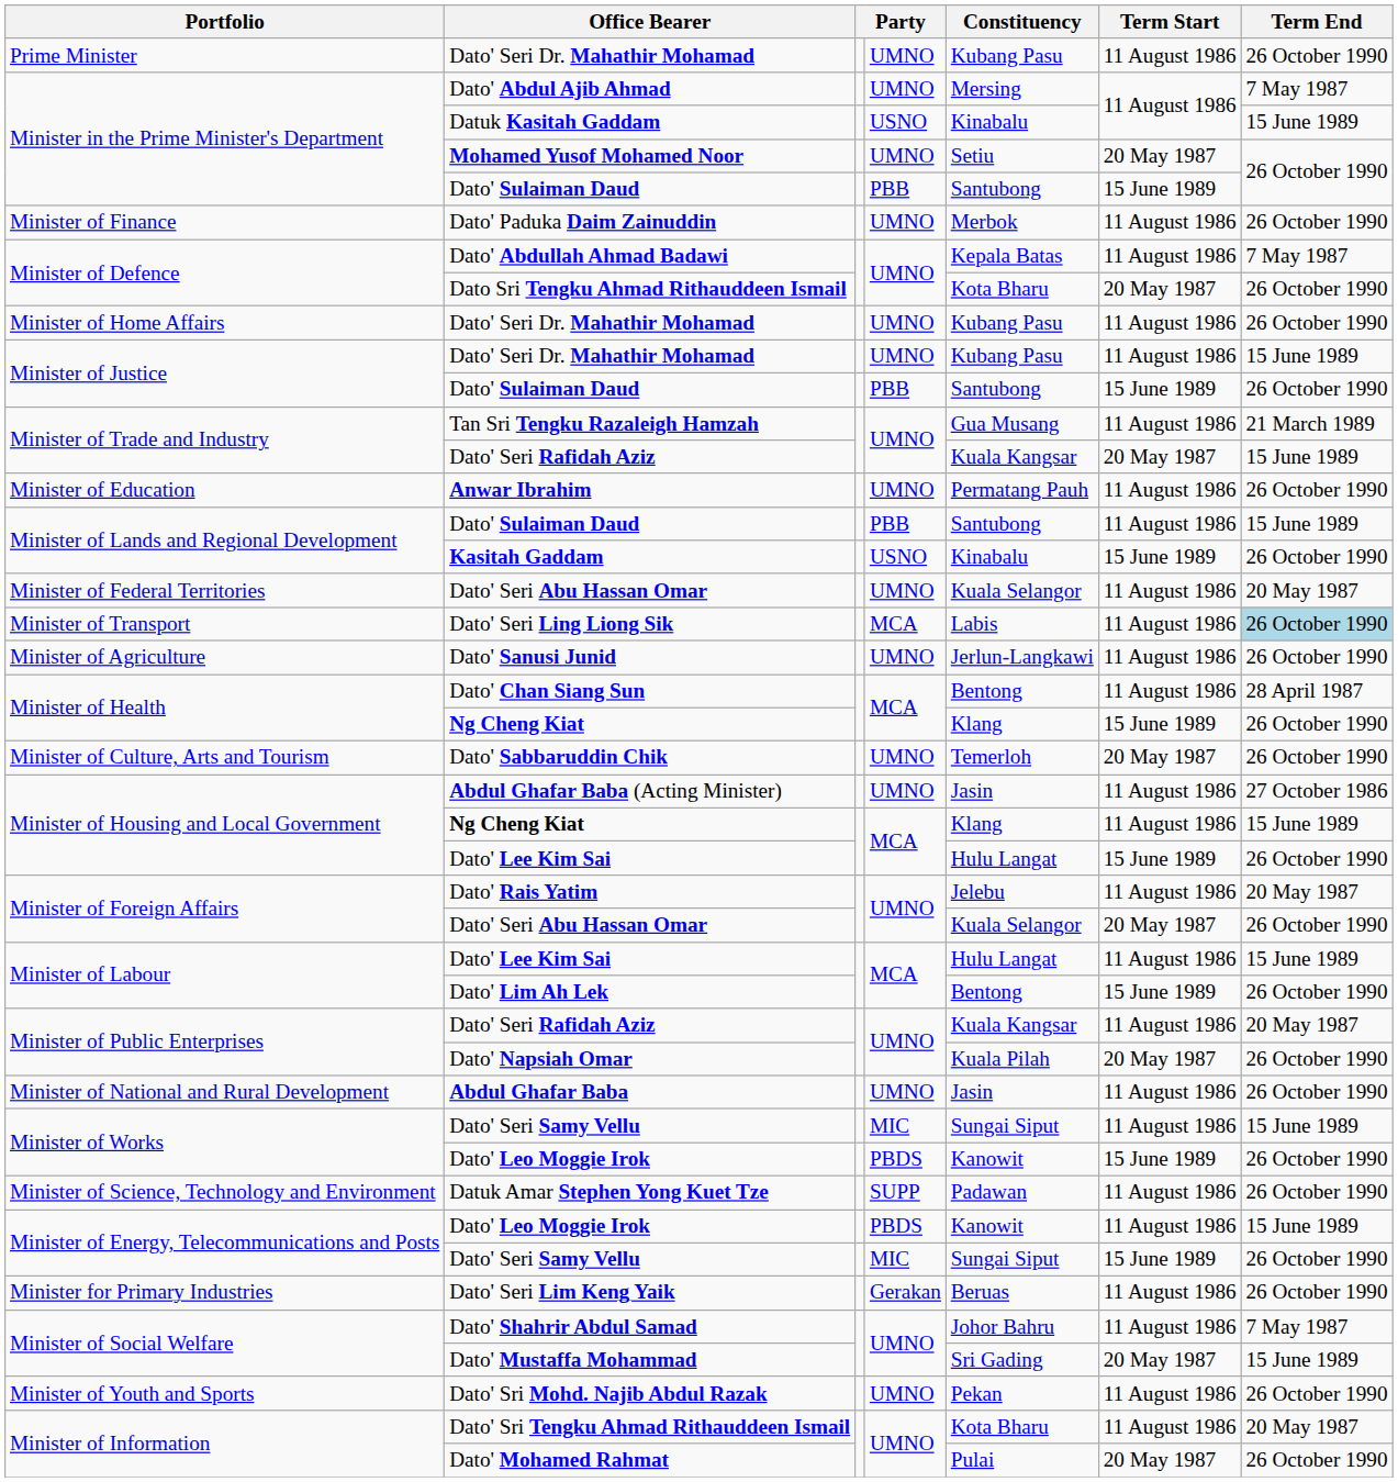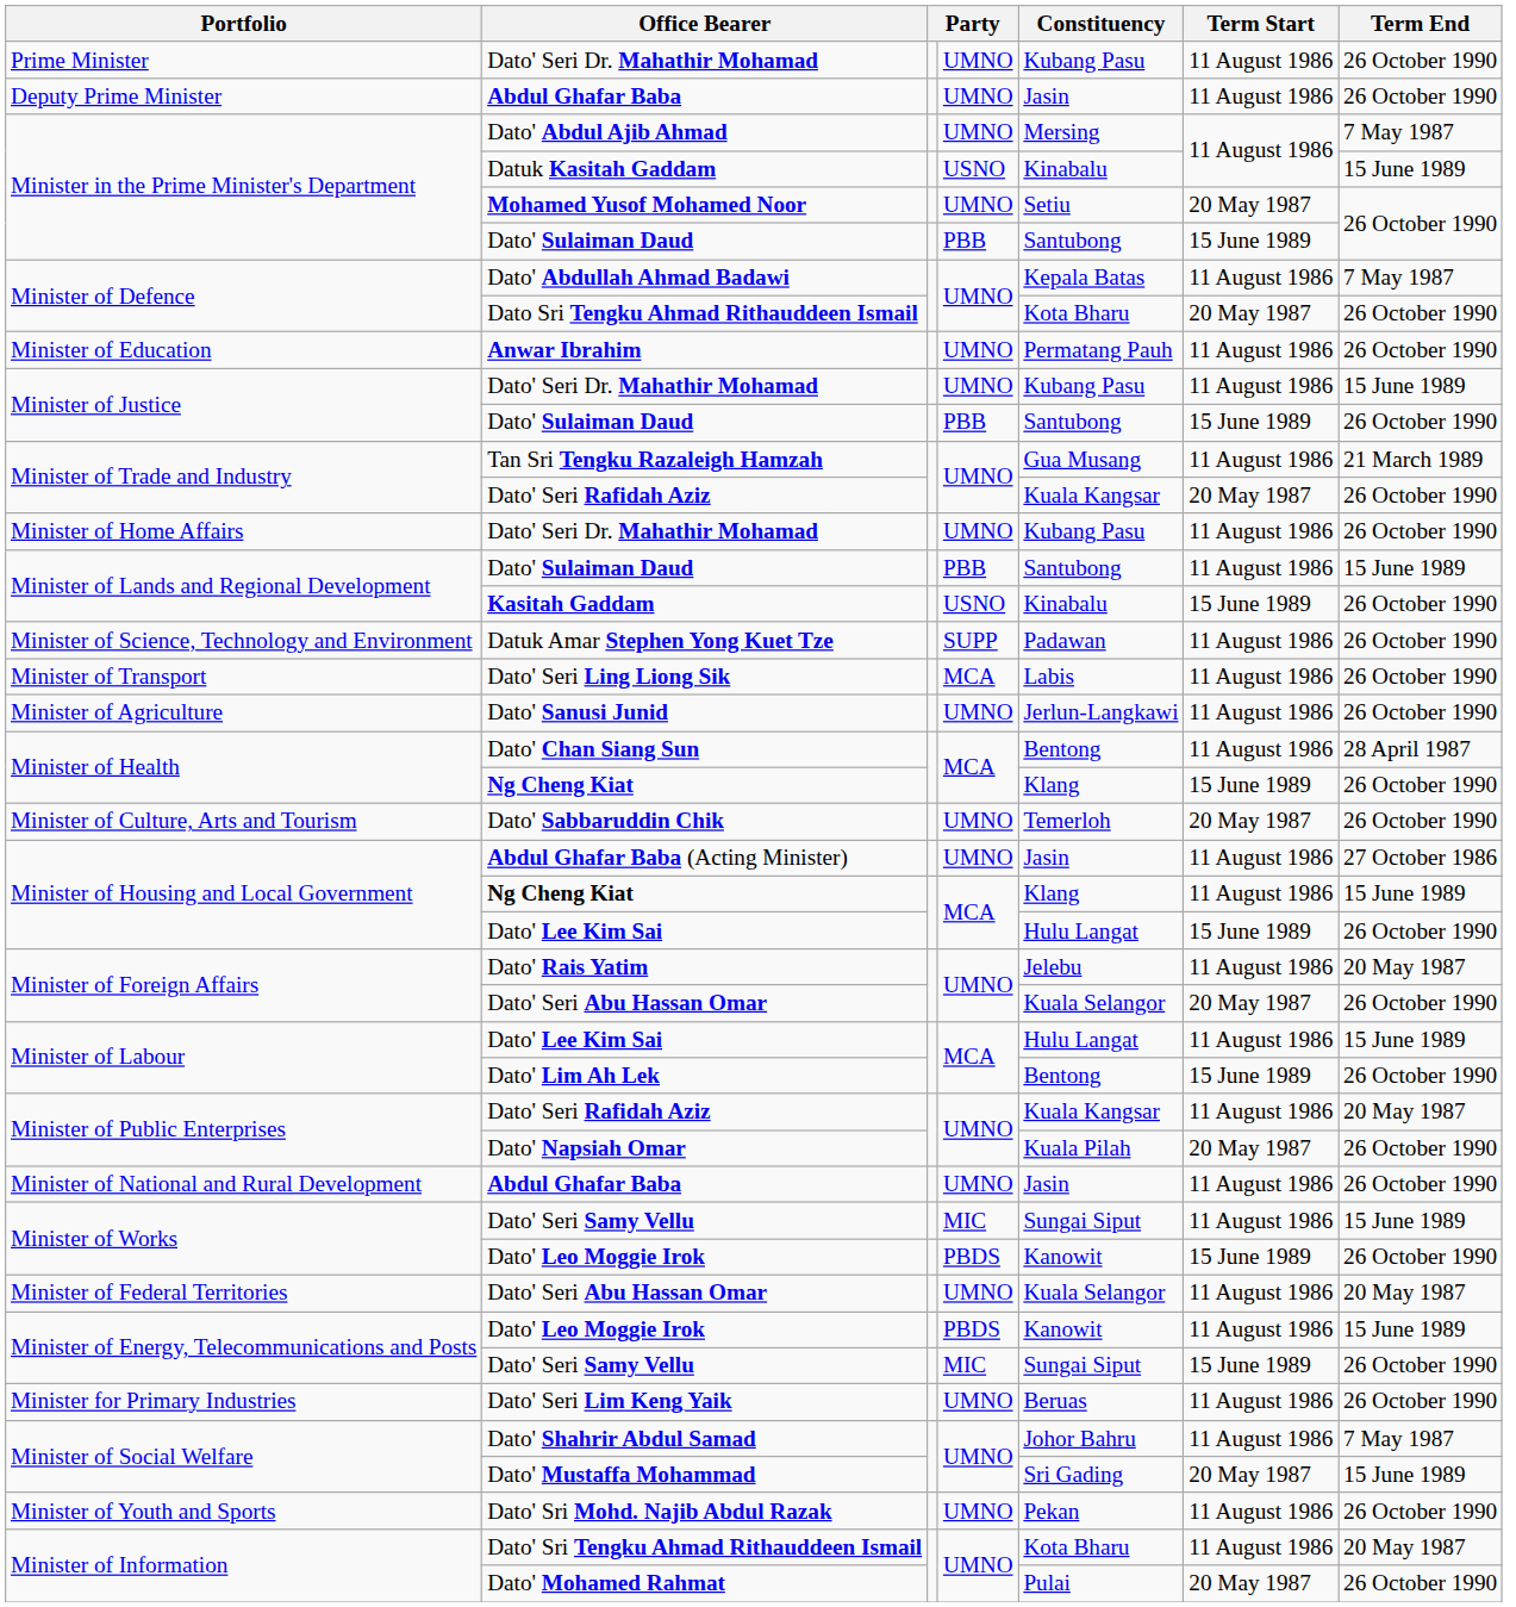+ row: Deputy Prime Minister | Abdul Ghafar Baba | UMNO | Jasin | 11 August 1986 | 26 October 1990
- row: Minister of Finance | Dato' Paduka Daim Zainuddin | UMNO | Merbok | 11 August 1986 | 26 October 1990
rows swapped: Minister of Home Affairs / Dato' Seri Dr. Mahathir Mohamad <-> Anwar Ibrahim
Minister of Trade and Industry / Dato' Seri Rafidah Aziz | Term End: 15 June 1989 -> 26 October 1990
rows swapped: Minister of Federal Territories / Dato' Seri Abu Hassan Omar <-> Datuk Amar Stephen Yong Kuet Tze
Dato' Seri Ling Liong Sik | Term End: lightblue background -> no background
Dato' Seri Lim Keng Yaik | column 4: Gerakan -> UMNO
